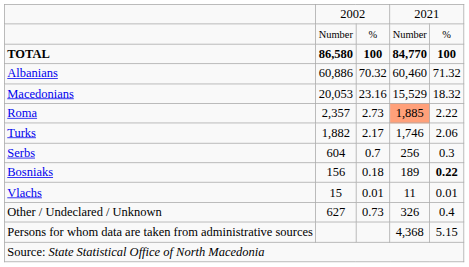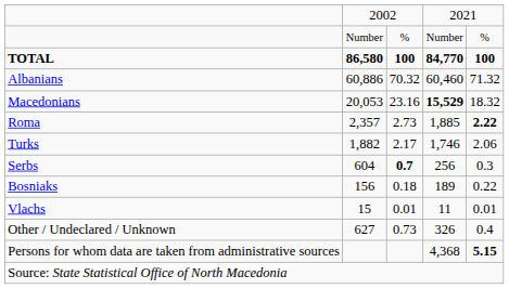Macedonians | column 4: normal -> bold
Roma | column 4: lightsalmon background -> no background
Roma | column 5: normal -> bold
Serbs | column 3: normal -> bold
Bosniaks | column 5: bold -> normal
Persons for whom data are taken from administrative sources | column 5: normal -> bold
